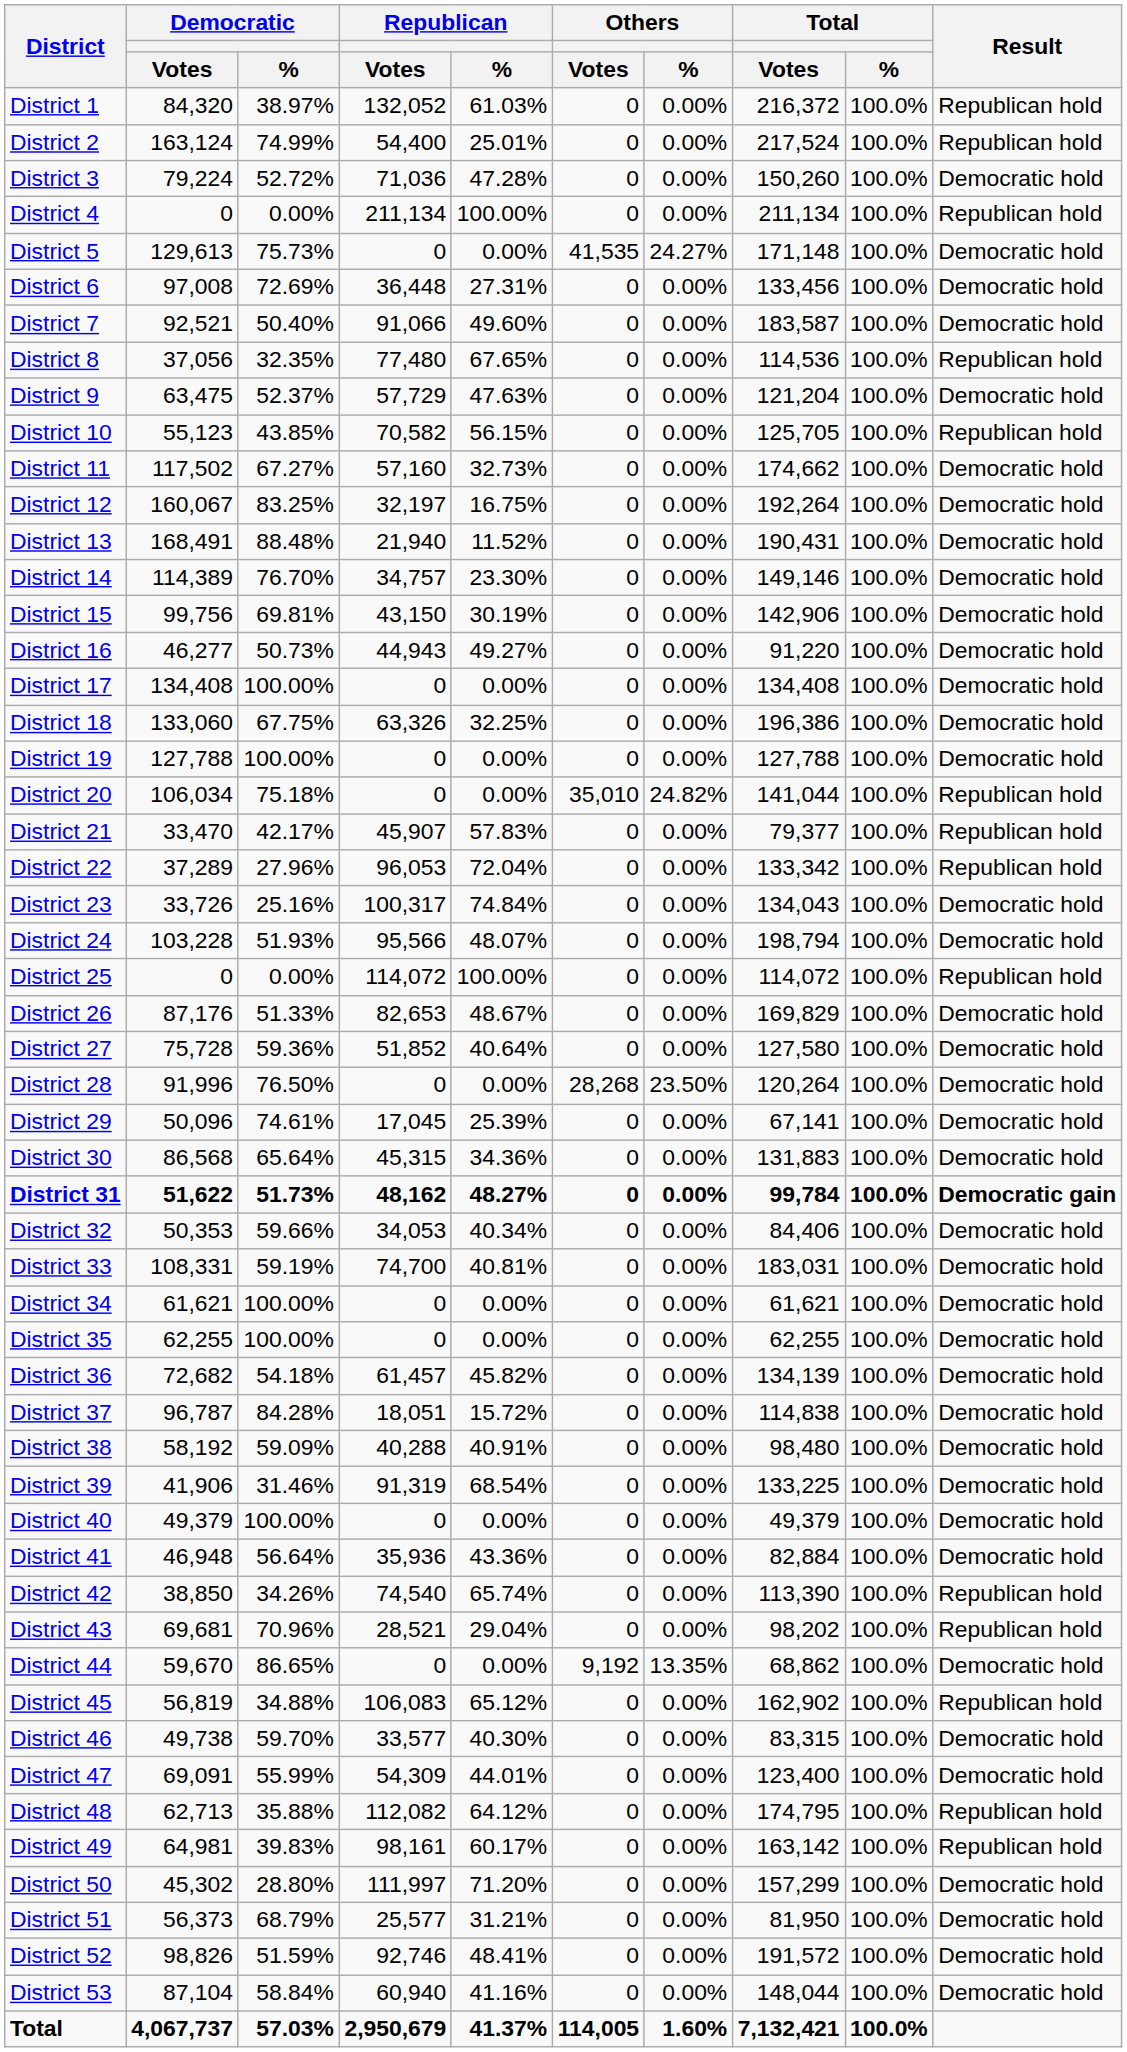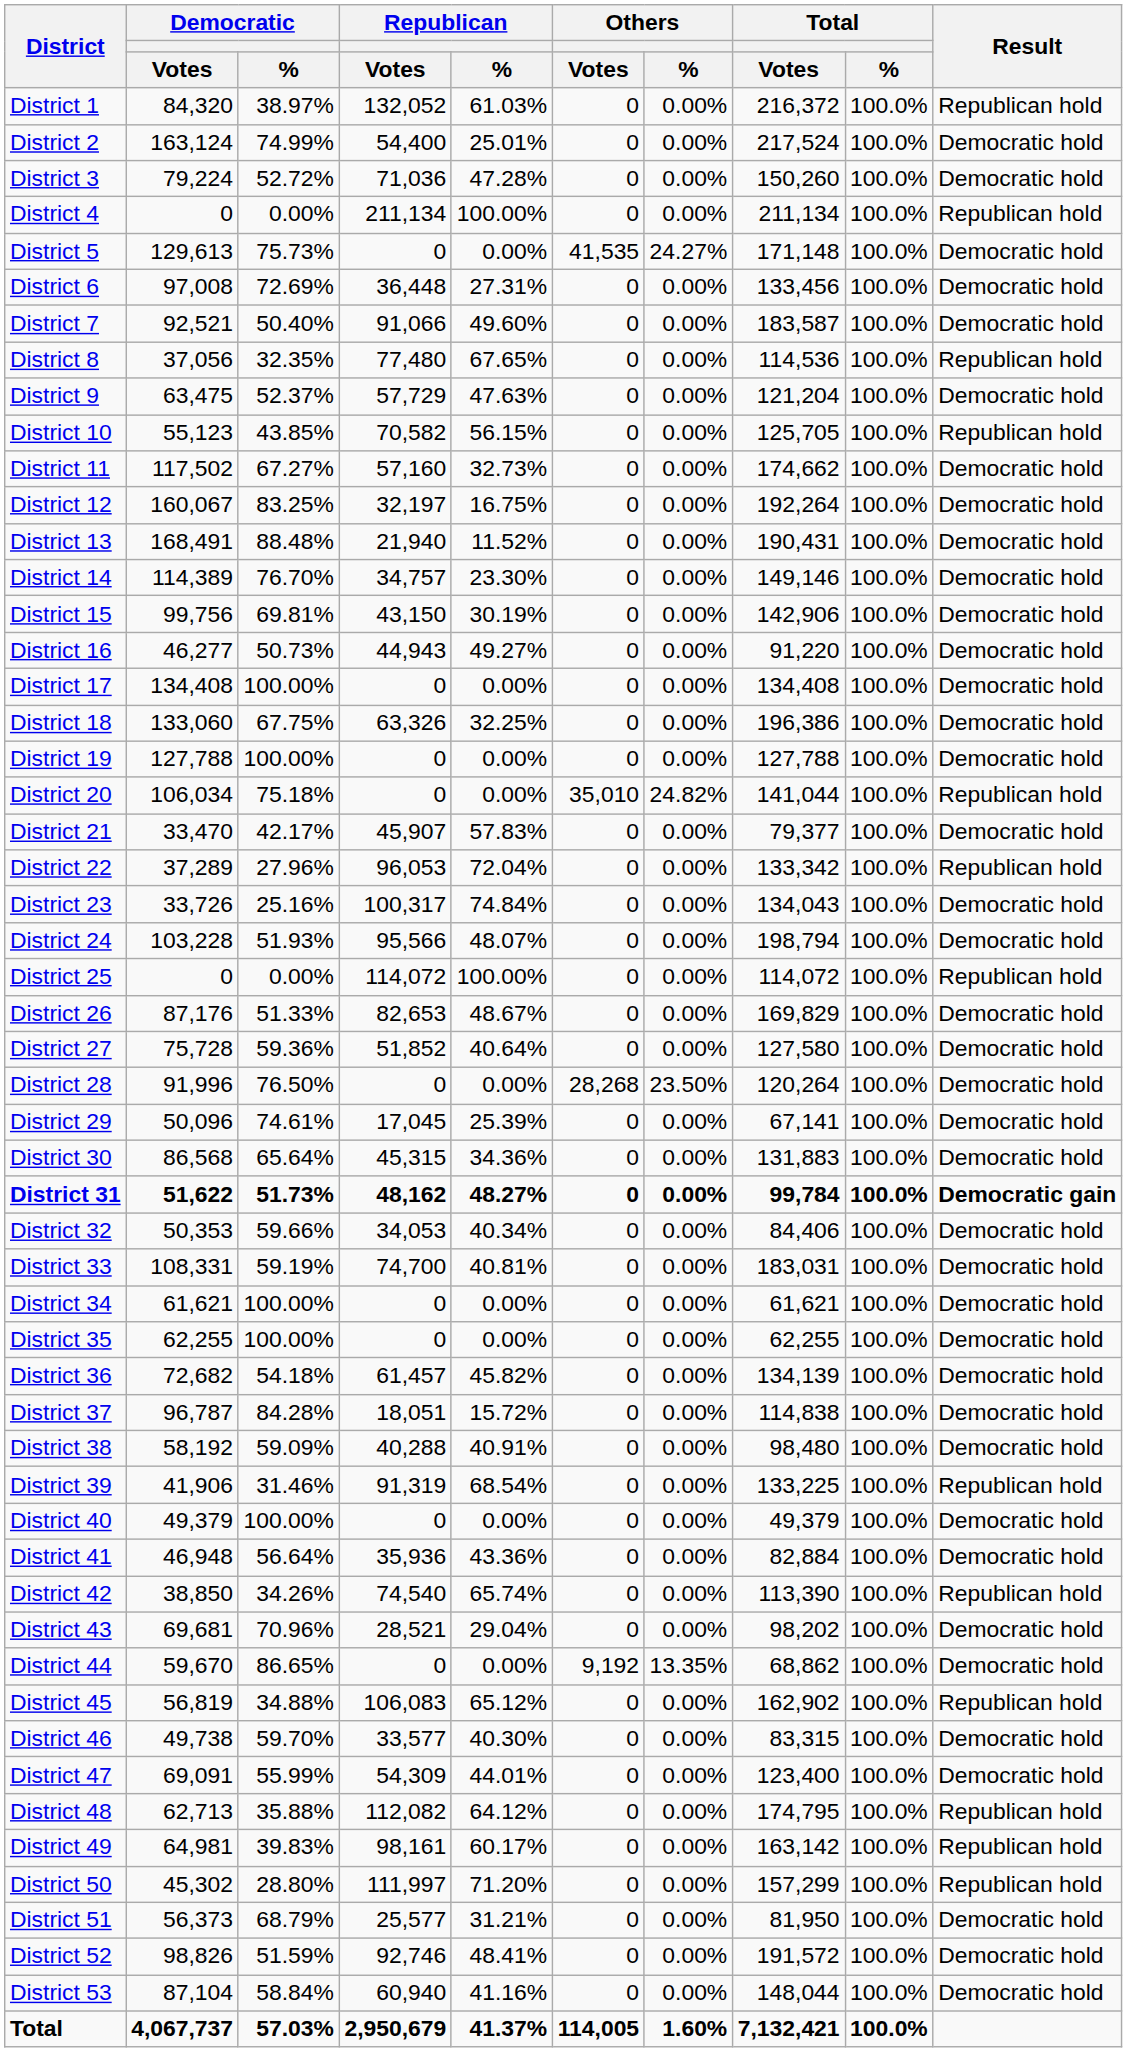District 2 | Result: Republican hold -> Democratic hold
District 21 | Result: Republican hold -> Democratic hold
District 39 | Result: Democratic hold -> Republican hold
District 43 | Result: Republican hold -> Democratic hold
District 50 | Result: Democratic hold -> Republican hold
